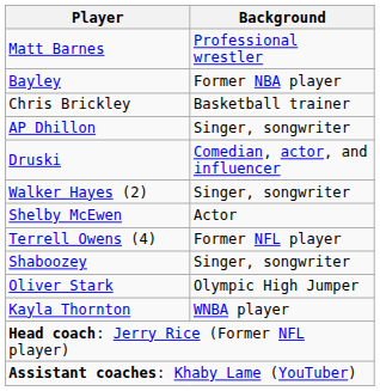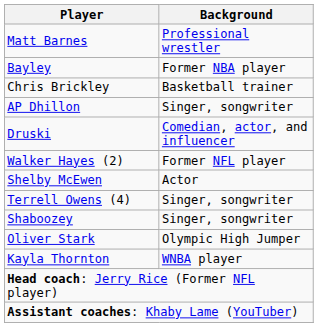Walker Hayes (2) | Background: Singer, songwriter -> Former NFL player
Terrell Owens (4) | Background: Former NFL player -> Singer, songwriter
